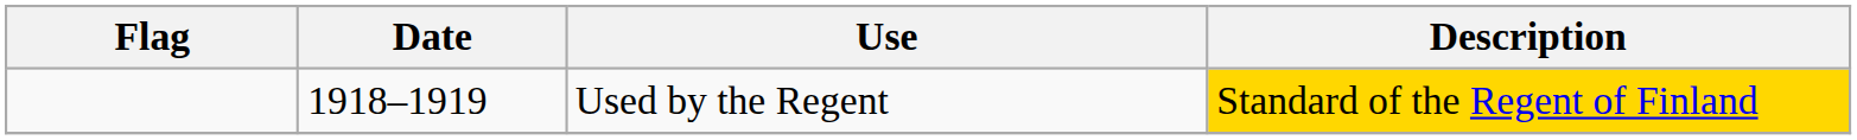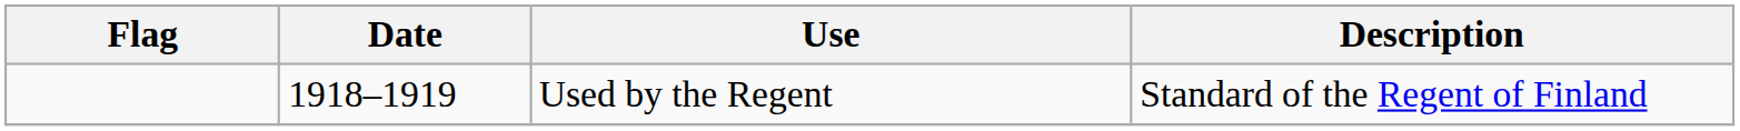Used by the Regent | Description: gold background -> no background
